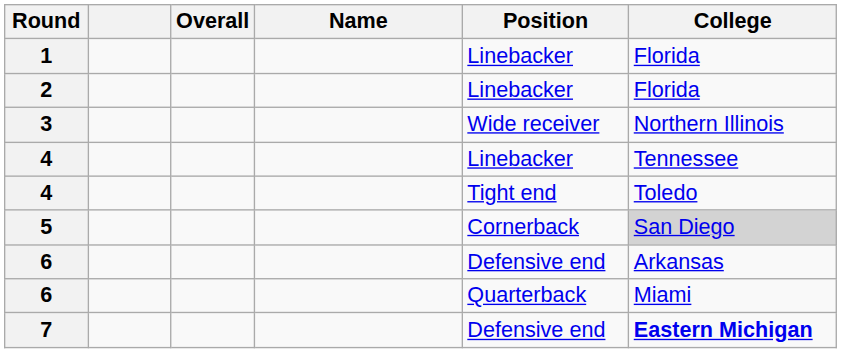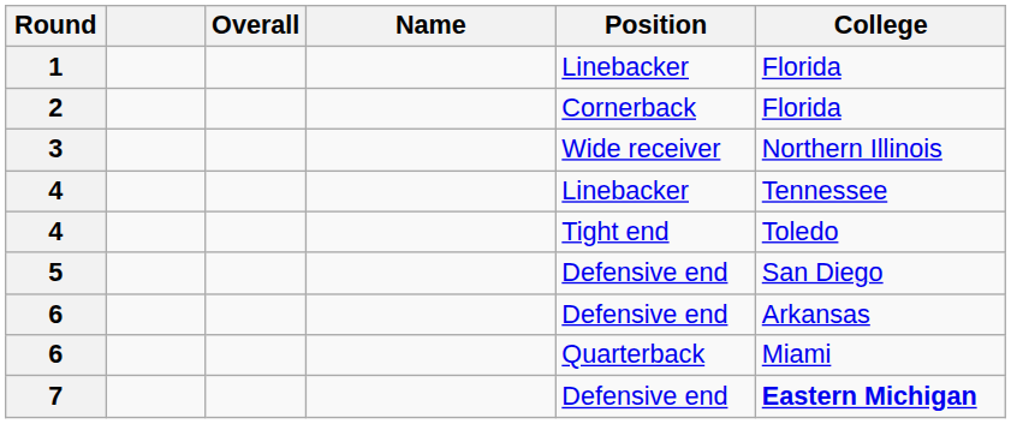2 | Position: Linebacker -> Cornerback
5 | Position: Cornerback -> Defensive end
5 | College: lightgrey background -> no background
